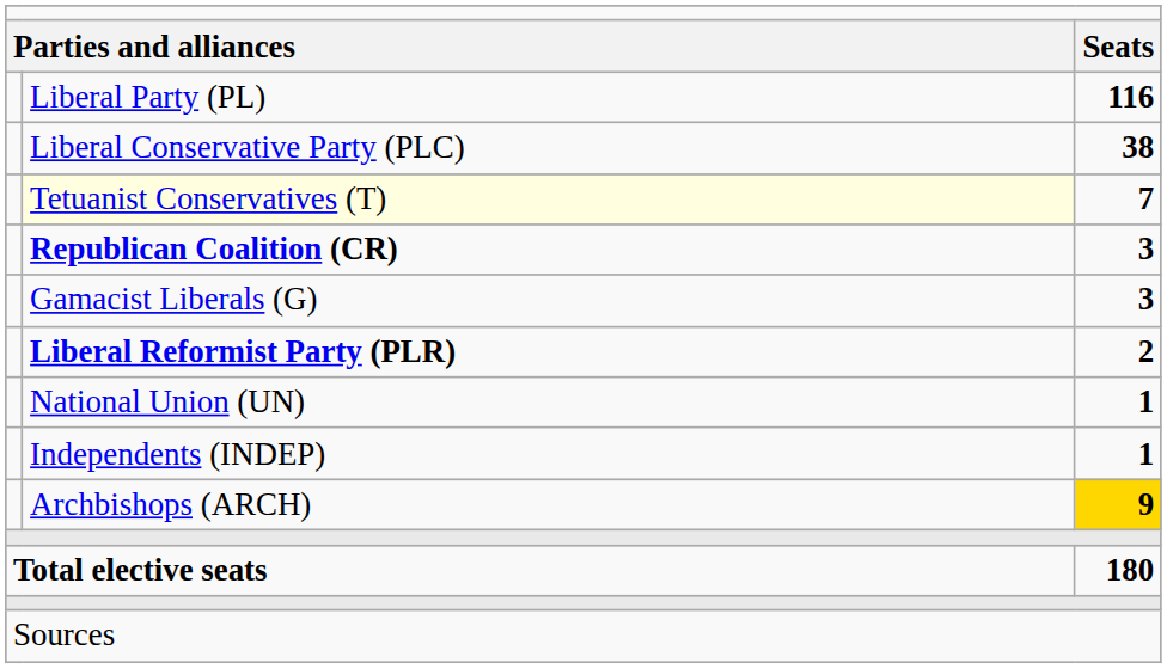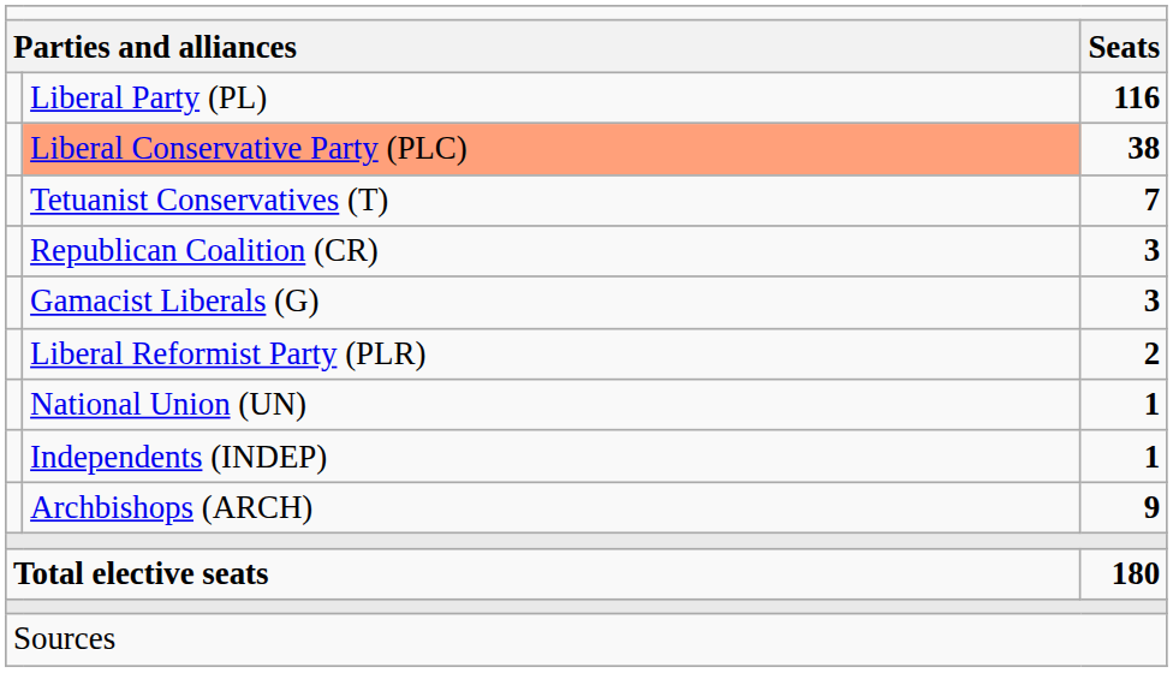Liberal Conservative Party (PLC) | column 2: no background -> lightsalmon background
Tetuanist Conservatives (T) | column 2: lightyellow background -> no background
Republican Coalition (CR) | column 2: bold -> normal
Liberal Reformist Party (PLR) | column 2: bold -> normal
Archbishops (ARCH) | column 3: gold background -> no background
